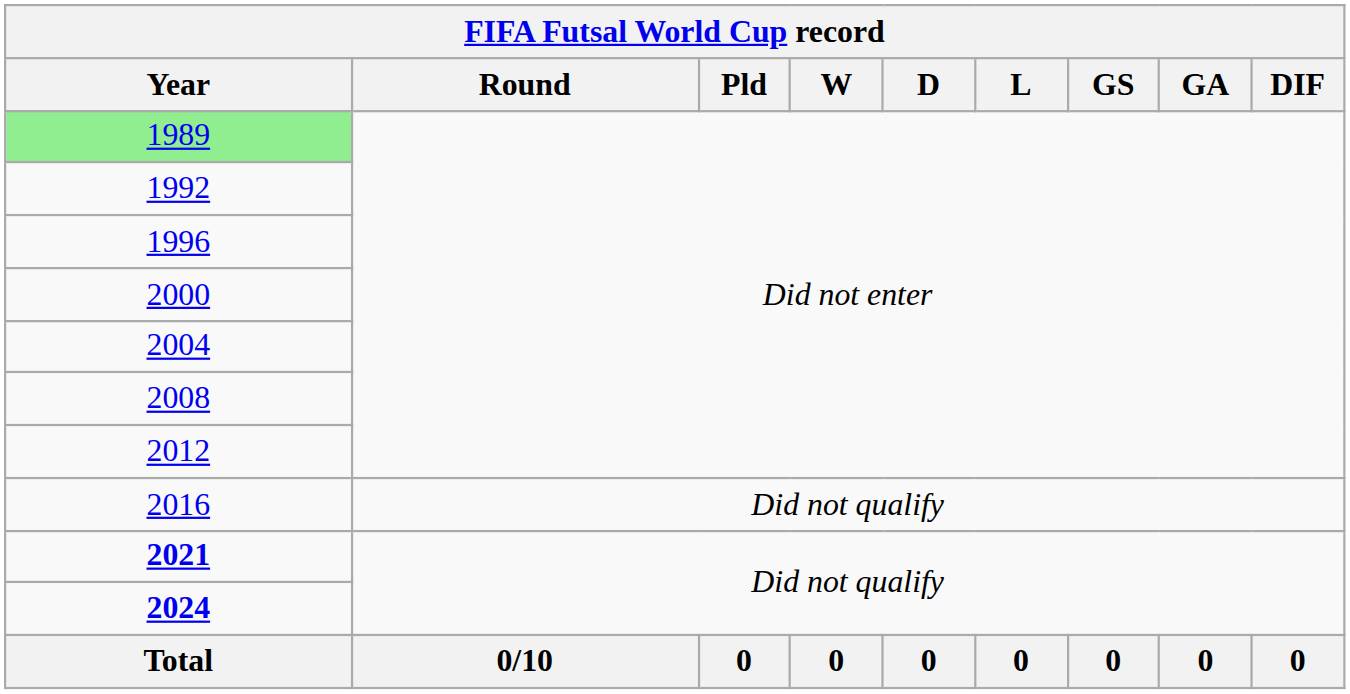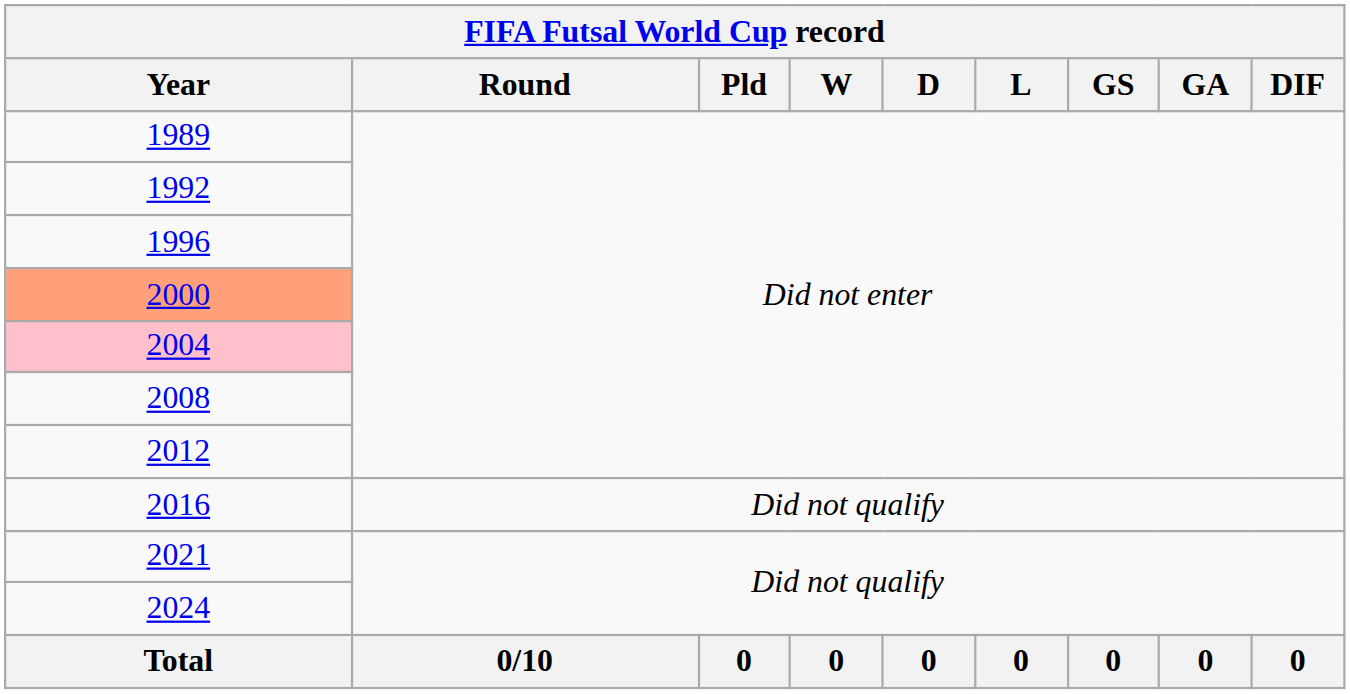1989 | Year: lightgreen background -> no background
2000 | Year: no background -> lightsalmon background
2004 | Year: no background -> pink background
2021 | Year: bold -> normal
2024 | Year: bold -> normal
